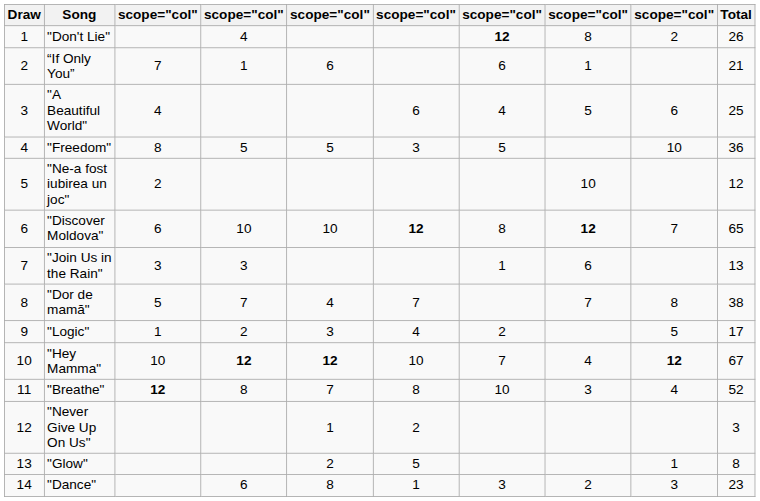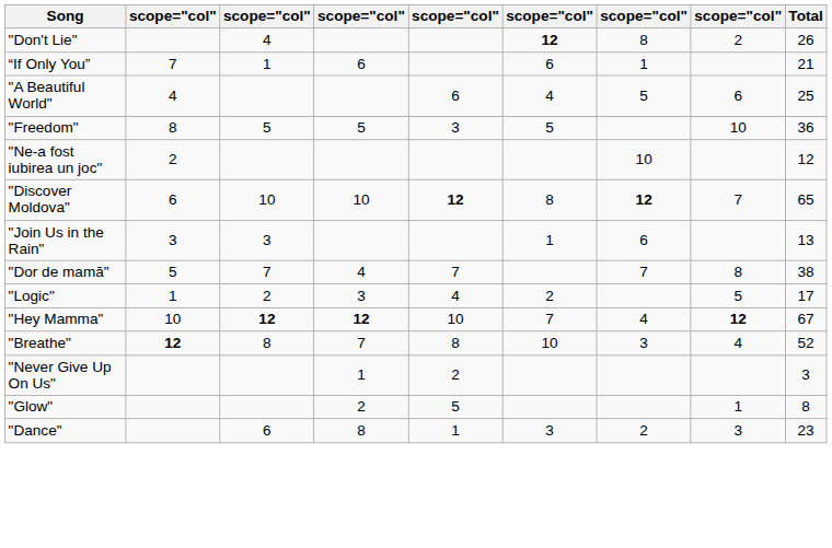- column: Draw | 1 | 2 | 3 | 4 | 5 | 6 | 7 | 8 | 9 | 10 | 11 | 12 | 13 | 14
